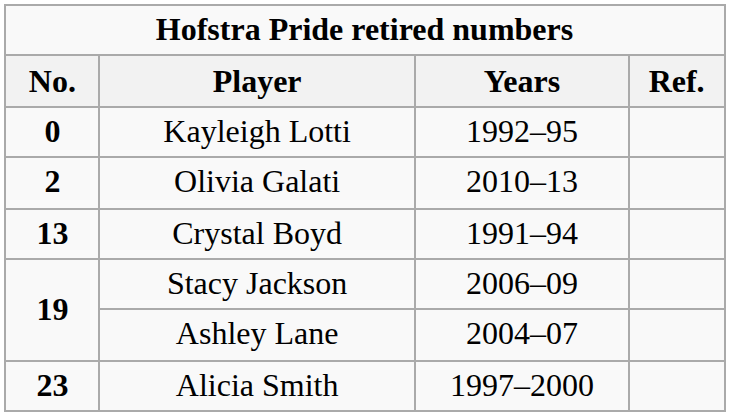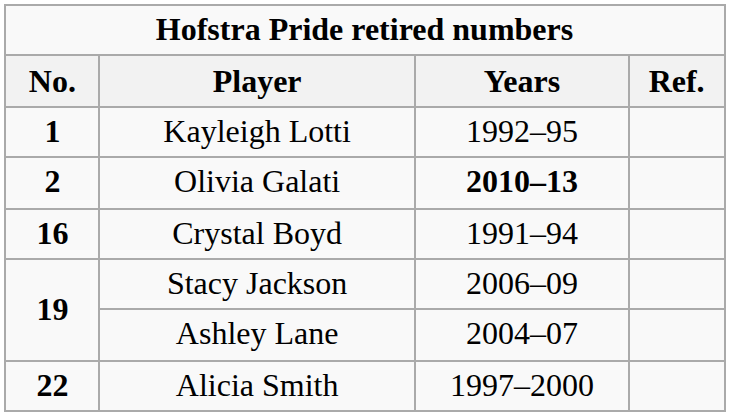Kayleigh Lotti | No.: 0 -> 1
Olivia Galati | Years: normal -> bold
Crystal Boyd | No.: 13 -> 16
Alicia Smith | No.: 23 -> 22
